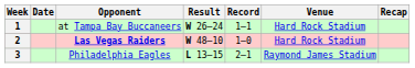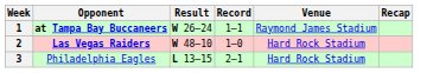- column: Date
1 | Opponent: normal -> bold
1 | Venue: Hard Rock Stadium -> Raymond James Stadium
3 | Venue: Raymond James Stadium -> Hard Rock Stadium
